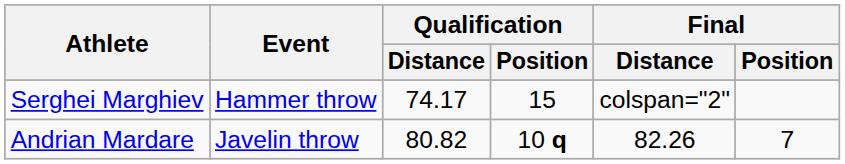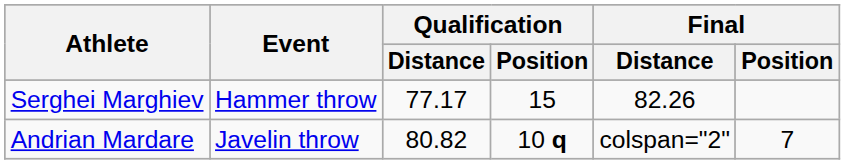Serghei Marghiev | Qualification / Distance: 74.17 -> 77.17
Serghei Marghiev | Final / Distance: colspan="2" -> 82.26
Andrian Mardare | Final / Distance: 82.26 -> colspan="2"
